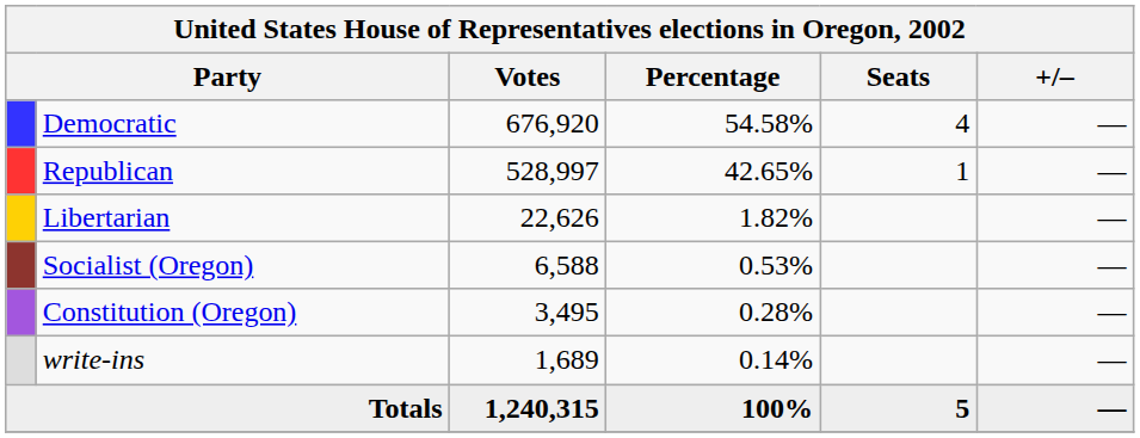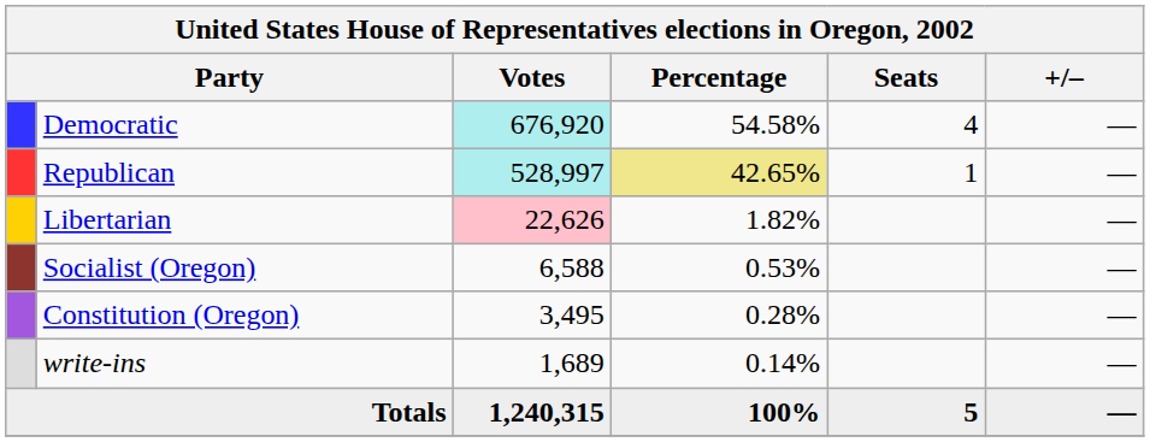Democratic | Votes: no background -> paleturquoise background
Republican | Votes: no background -> paleturquoise background
Republican | Percentage: no background -> khaki background
Libertarian | Votes: no background -> pink background
